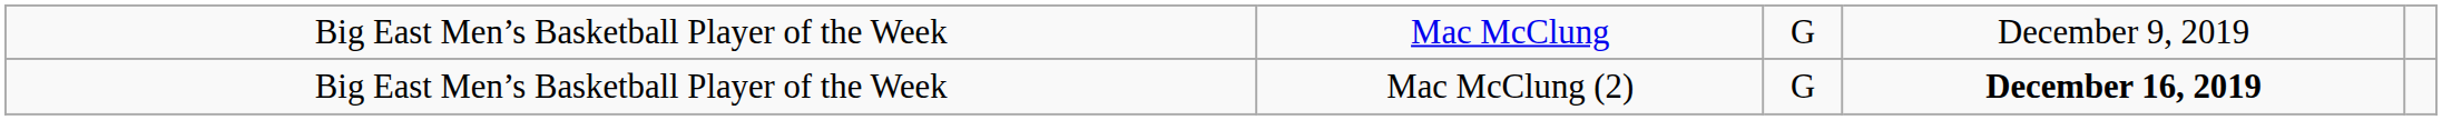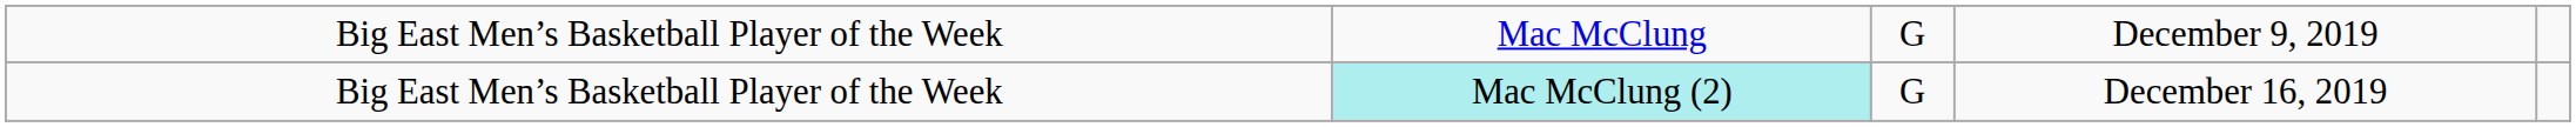row 2 | column 2: no background -> paleturquoise background
row 2 | column 4: bold -> normal
